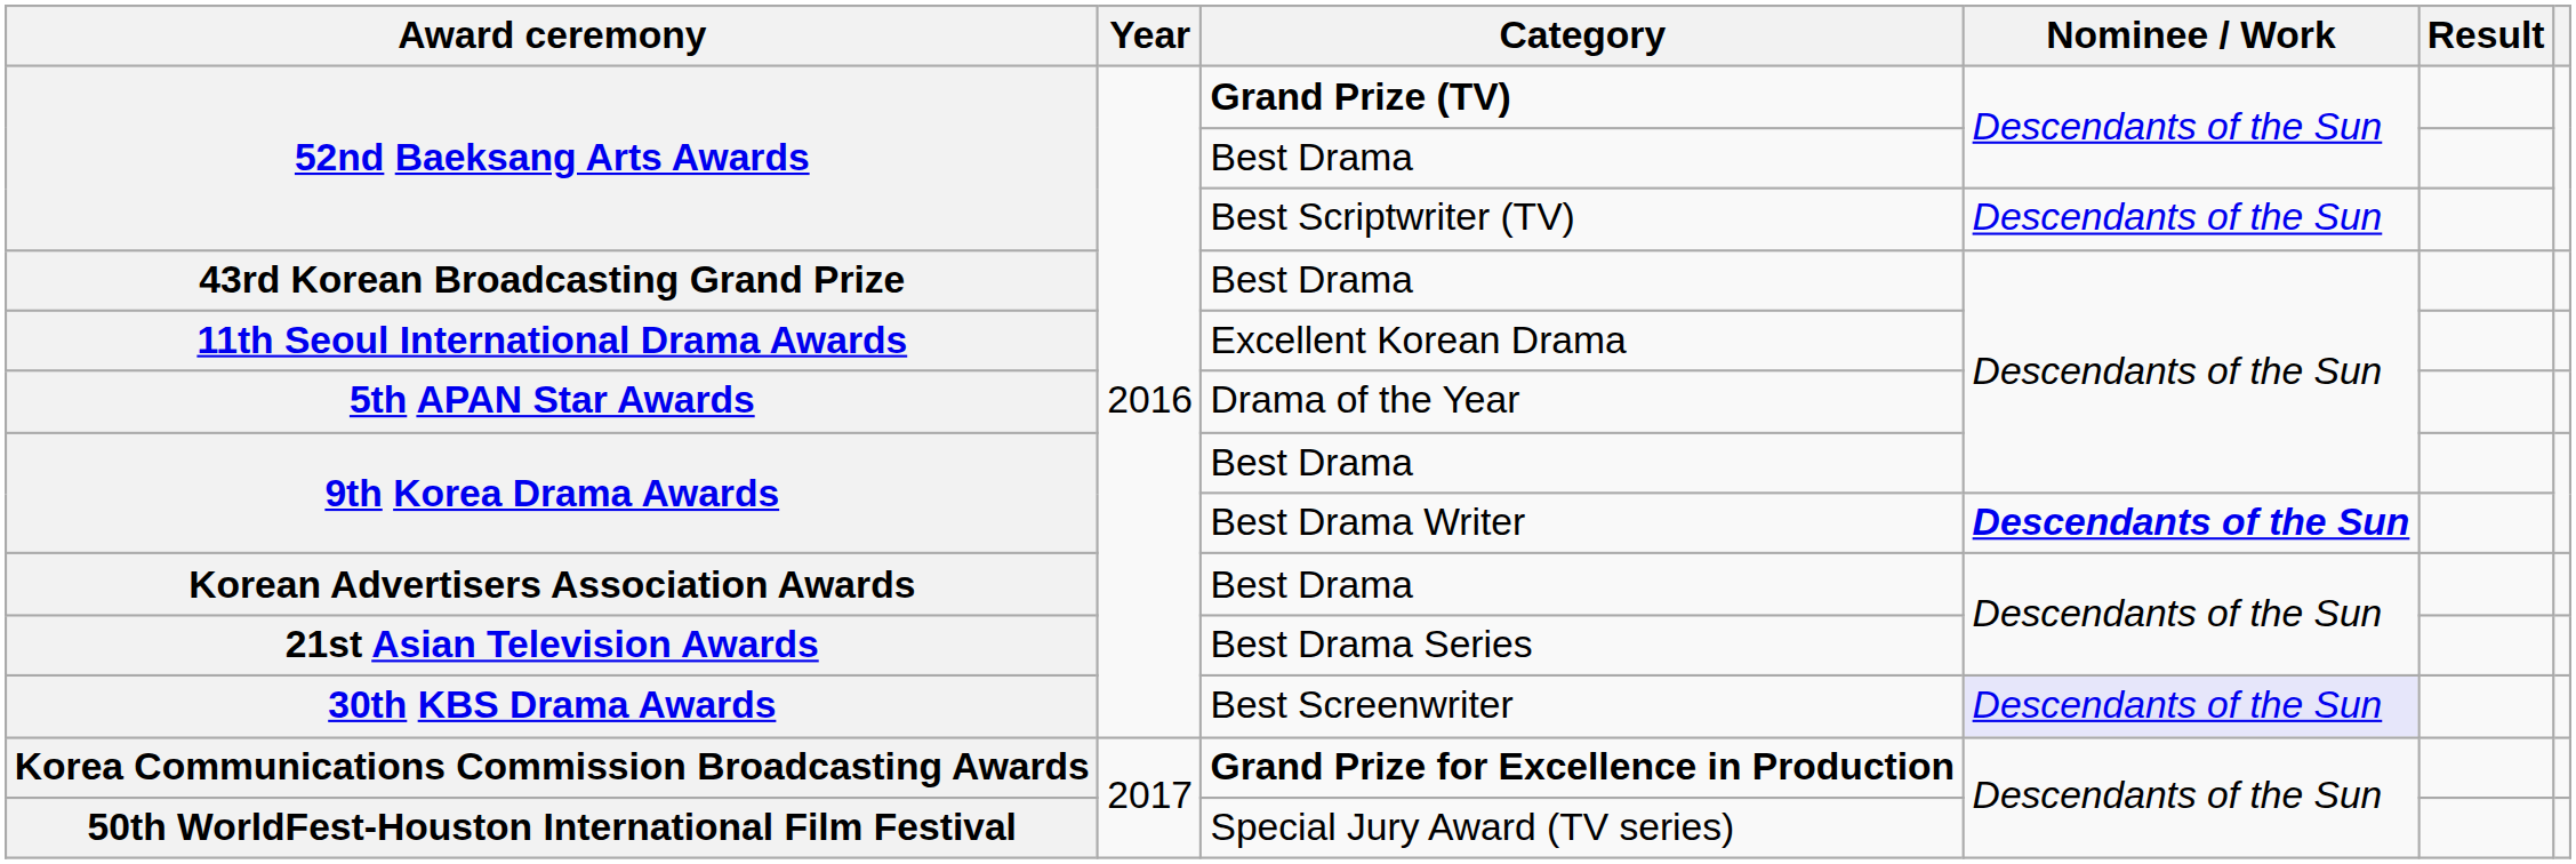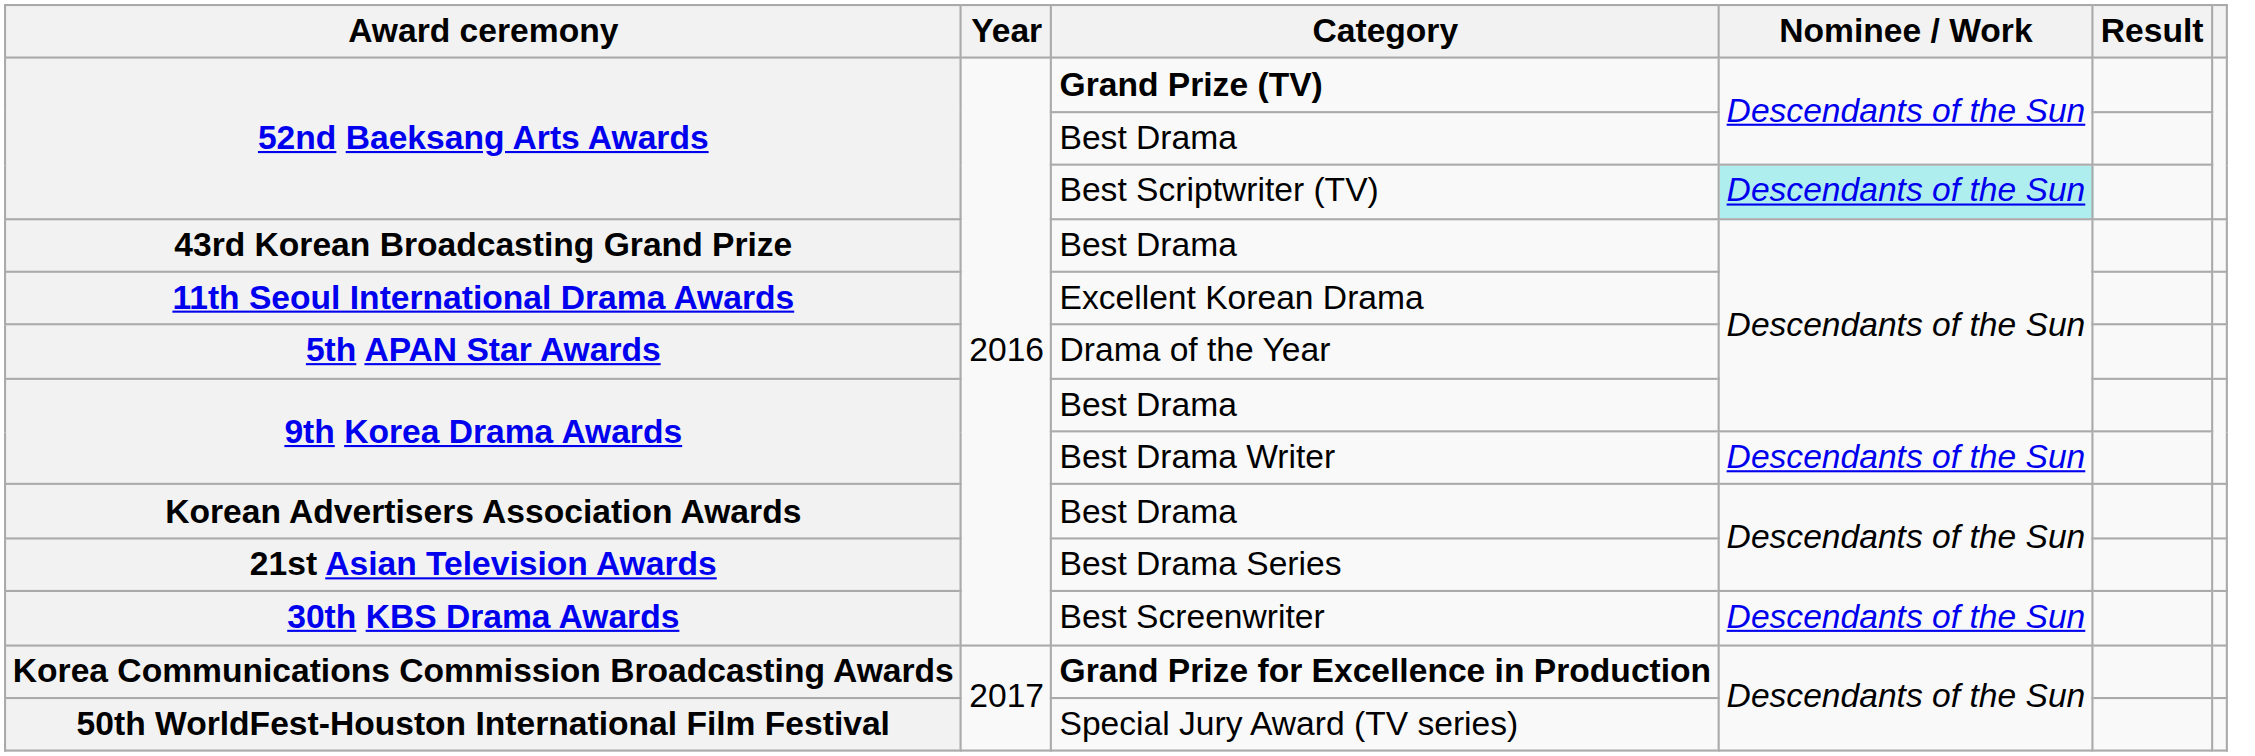52nd Baeksang Arts Awards / Best Scriptwriter (TV) | Nominee / Work: no background -> paleturquoise background
9th Korea Drama Awards / Best Drama Writer | Nominee / Work: bold -> normal
30th KBS Drama Awards | Nominee / Work: lavender background -> no background
